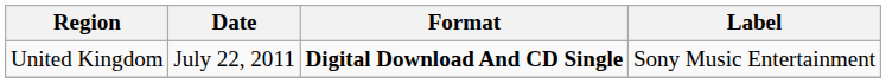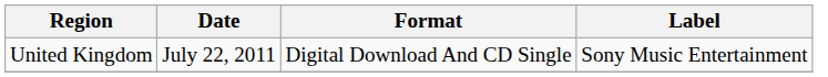United Kingdom | Format: bold -> normal
